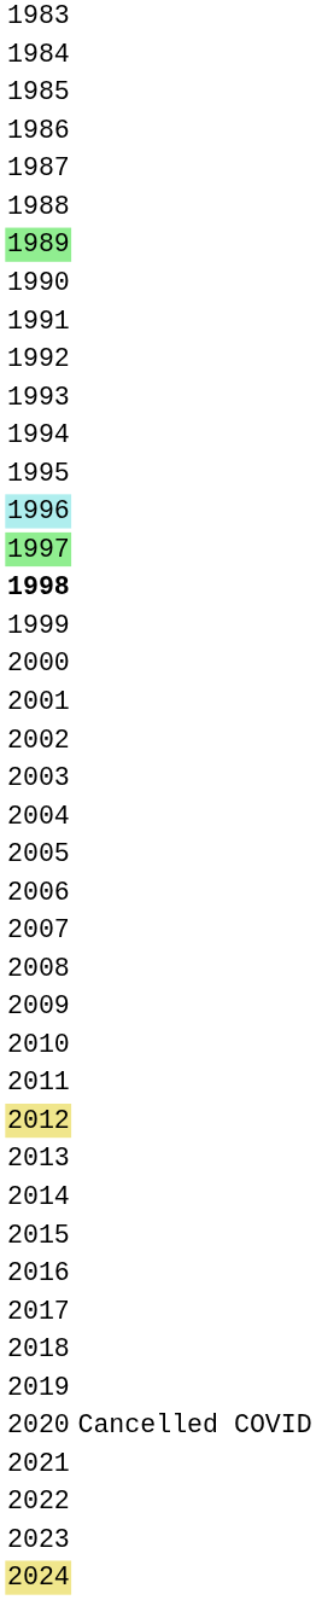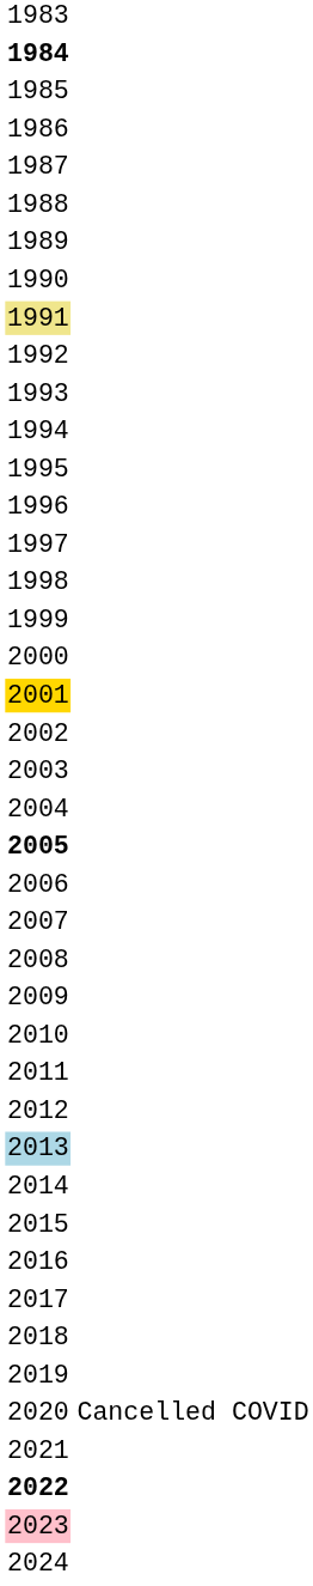1984 | column 1: normal -> bold
1989 | column 1: lightgreen background -> no background
1991 | column 1: no background -> khaki background
1996 | column 1: paleturquoise background -> no background
1997 | column 1: lightgreen background -> no background
1998 | column 1: bold -> normal
2001 | column 1: no background -> gold background
2005 | column 1: normal -> bold
2012 | column 1: khaki background -> no background
2013 | column 1: no background -> lightblue background
2022 | column 1: normal -> bold
2023 | column 1: no background -> pink background
2024 | column 1: khaki background -> no background
